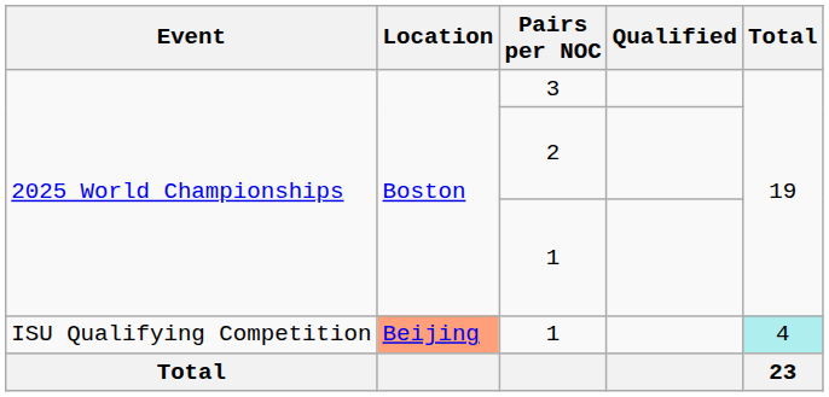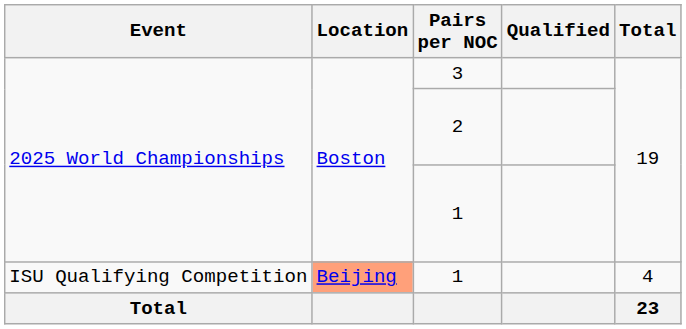ISU Qualifying Competition / 1 | Total: paleturquoise background -> no background
